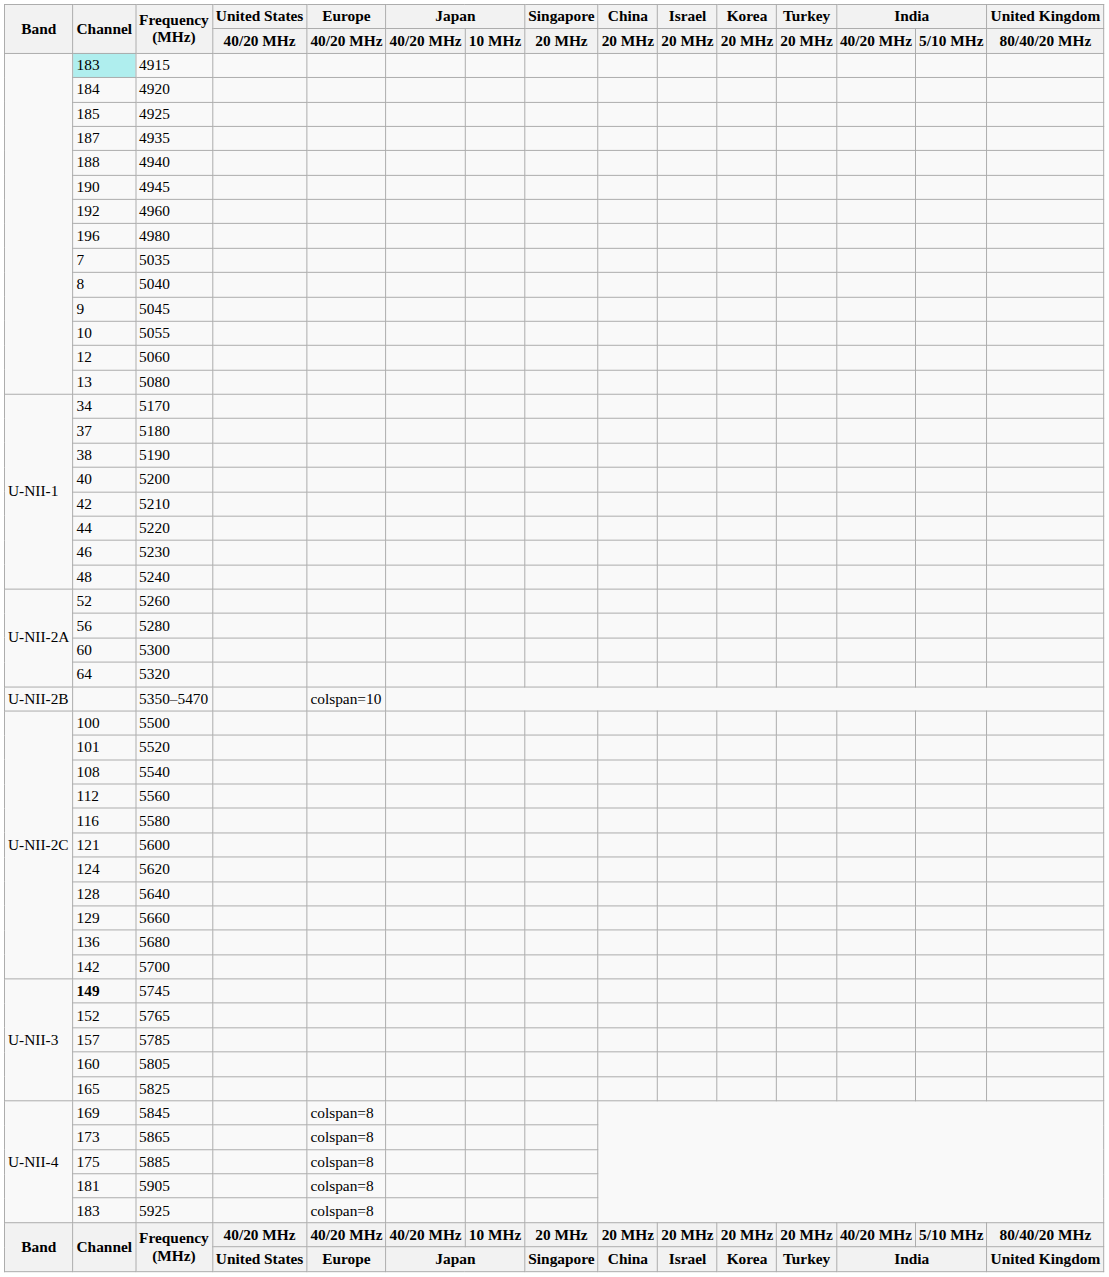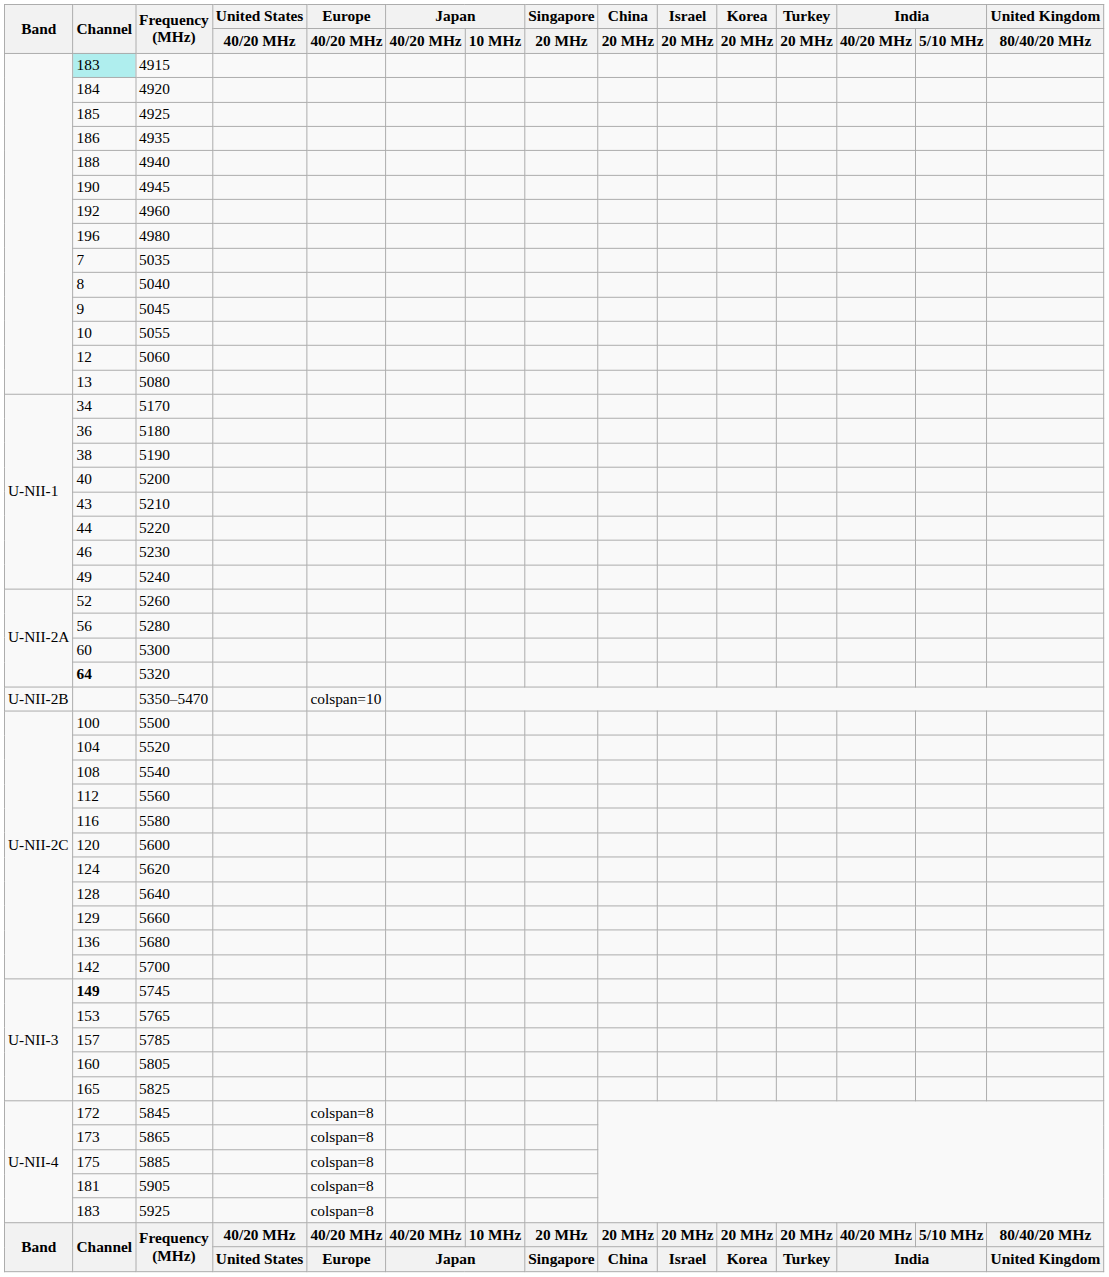4935 | Channel: 187 -> 186
5180 | Channel: 37 -> 36
5210 | Channel: 42 -> 43
5240 | Channel: 48 -> 49
5320 | Channel: normal -> bold
5520 | Channel: 101 -> 104
5600 | Channel: 121 -> 120
5765 | Channel: 152 -> 153
5845 | Channel: 169 -> 172
